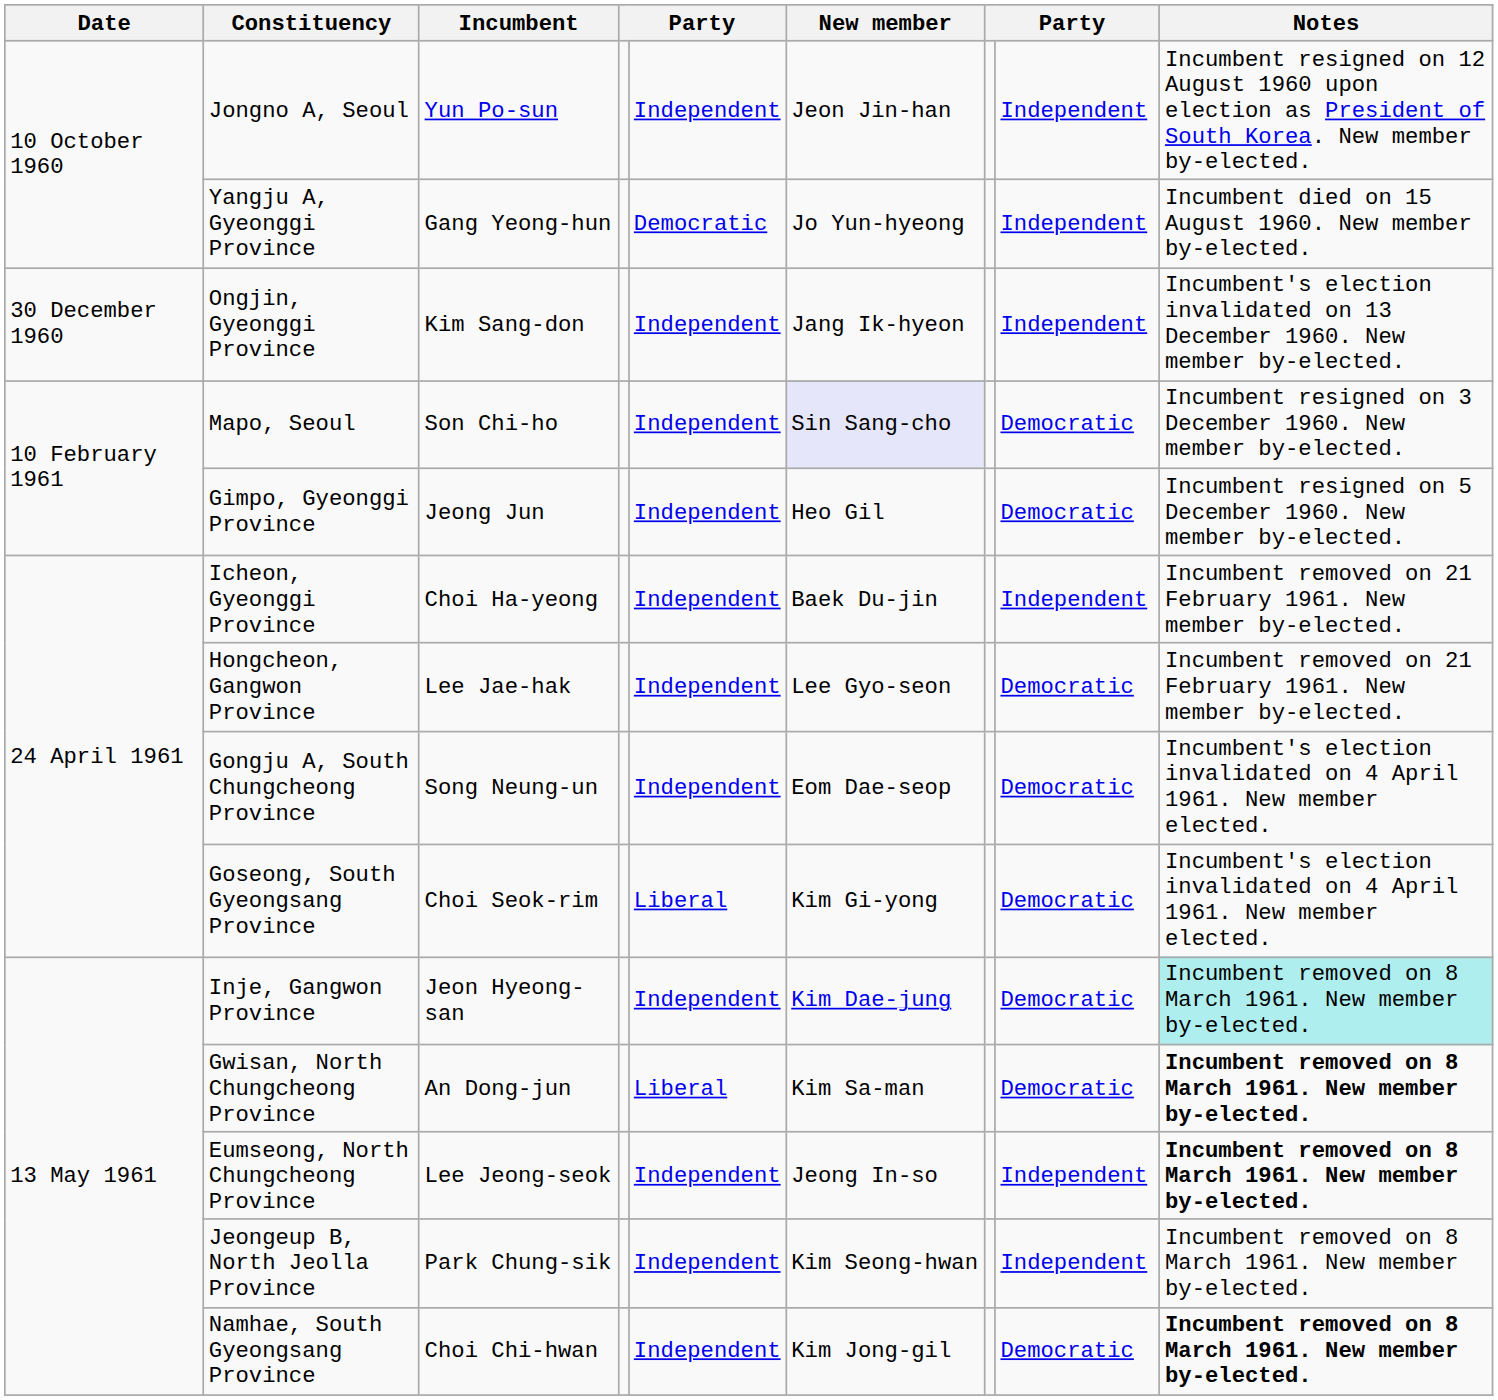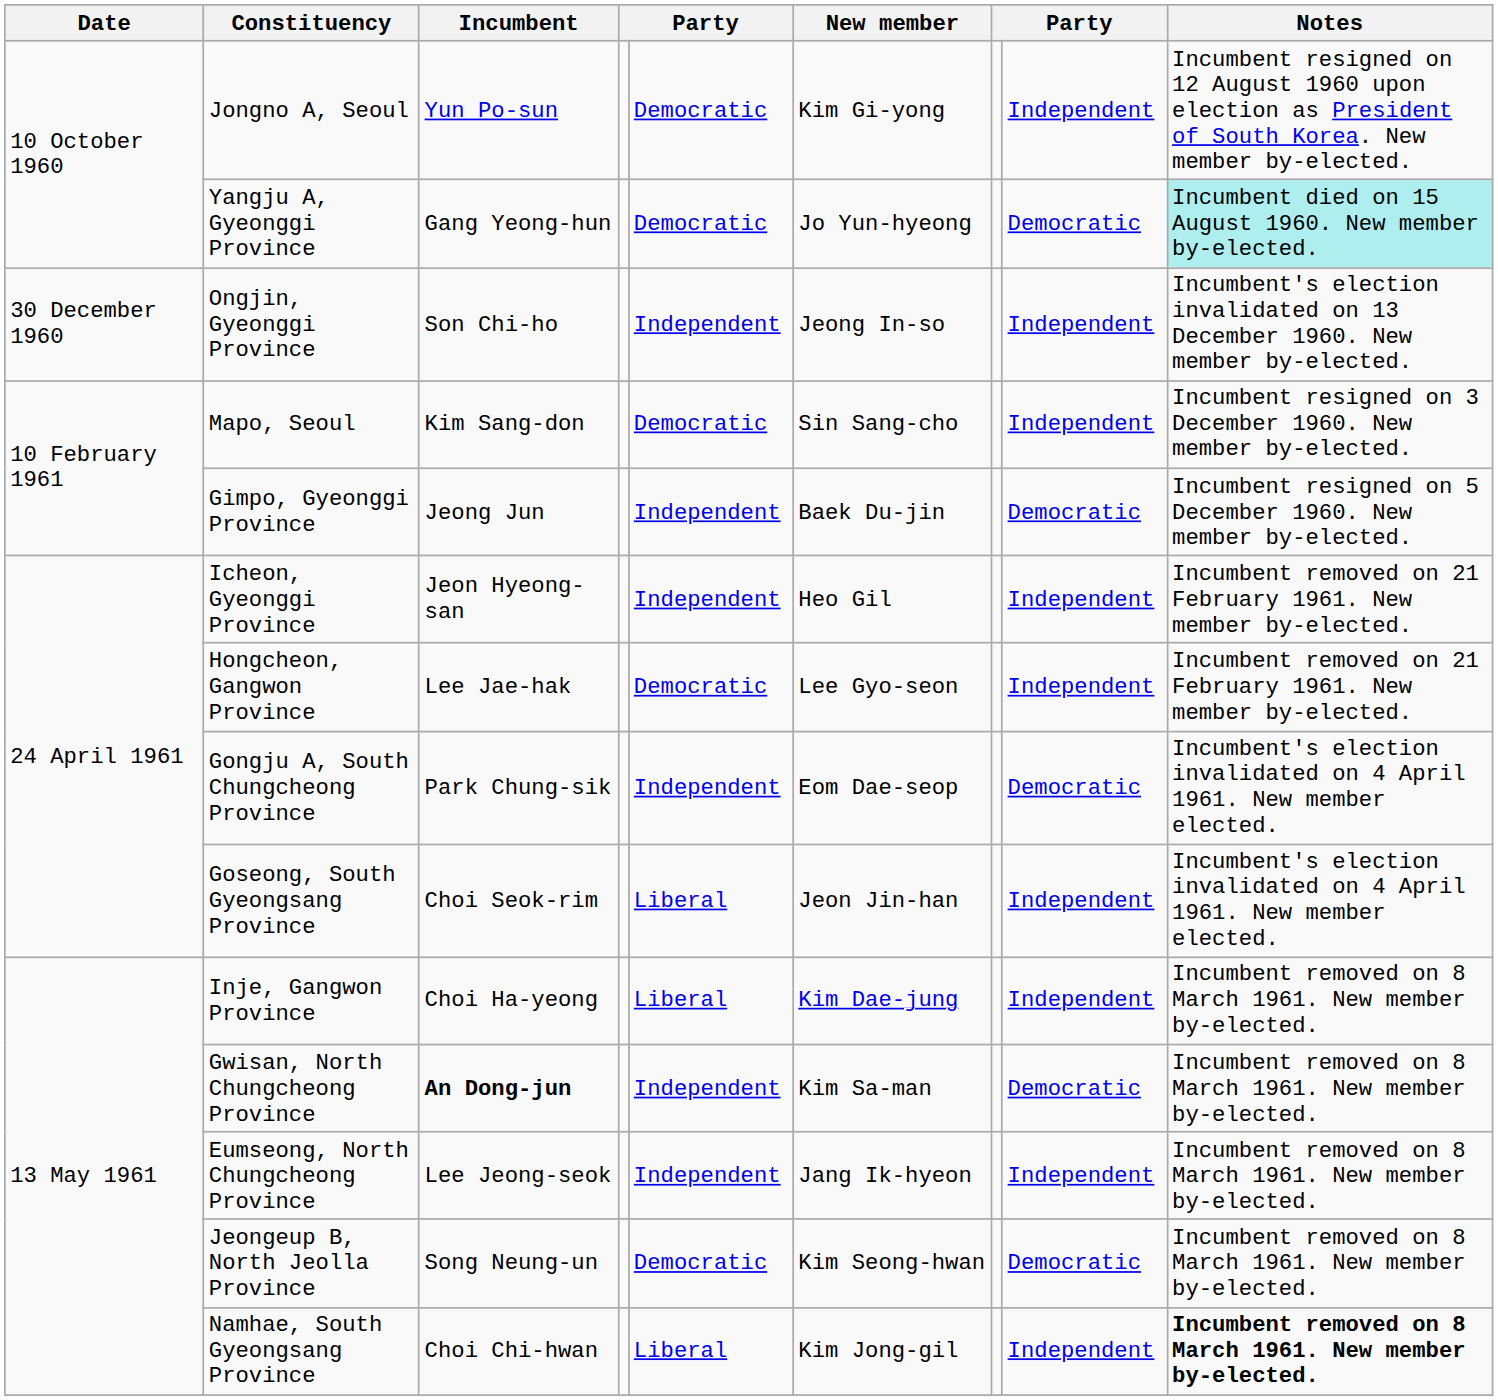Jongno A, Seoul | column 5: Independent -> Democratic
Jongno A, Seoul | New member: Jeon Jin-han -> Kim Gi-yong
Yangju A, Gyeonggi Province | column 8: Independent -> Democratic
Yangju A, Gyeonggi Province | Notes: no background -> paleturquoise background
Ongjin, Gyeonggi Province | Incumbent: Kim Sang-don -> Son Chi-ho
Ongjin, Gyeonggi Province | New member: Jang Ik-hyeon -> Jeong In-so
Mapo, Seoul | Incumbent: Son Chi-ho -> Kim Sang-don
Mapo, Seoul | column 5: Independent -> Democratic
Mapo, Seoul | New member: lavender background -> no background
Mapo, Seoul | column 8: Democratic -> Independent
Gimpo, Gyeonggi Province | New member: Heo Gil -> Baek Du-jin
Icheon, Gyeonggi Province | Incumbent: Choi Ha-yeong -> Jeon Hyeong-san
Icheon, Gyeonggi Province | New member: Baek Du-jin -> Heo Gil
Hongcheon, Gangwon Province | column 5: Independent -> Democratic
Hongcheon, Gangwon Province | column 8: Democratic -> Independent
Gongju A, South Chungcheong Province | Incumbent: Song Neung-un -> Park Chung-sik
Goseong, South Gyeongsang Province | New member: Kim Gi-yong -> Jeon Jin-han
Goseong, South Gyeongsang Province | column 8: Democratic -> Independent
Inje, Gangwon Province | Incumbent: Jeon Hyeong-san -> Choi Ha-yeong
Inje, Gangwon Province | column 5: Independent -> Liberal
Inje, Gangwon Province | column 8: Democratic -> Independent
Inje, Gangwon Province | Notes: paleturquoise background -> no background
Gwisan, North Chungcheong Province | Incumbent: normal -> bold
Gwisan, North Chungcheong Province | column 5: Liberal -> Independent
Gwisan, North Chungcheong Province | Notes: bold -> normal
Eumseong, North Chungcheong Province | New member: Jeong In-so -> Jang Ik-hyeon
Eumseong, North Chungcheong Province | Notes: bold -> normal
Jeongeup B, North Jeolla Province | Incumbent: Park Chung-sik -> Song Neung-un
Jeongeup B, North Jeolla Province | column 5: Independent -> Democratic
Jeongeup B, North Jeolla Province | column 8: Independent -> Democratic
Namhae, South Gyeongsang Province | column 5: Independent -> Liberal
Namhae, South Gyeongsang Province | column 8: Democratic -> Independent
